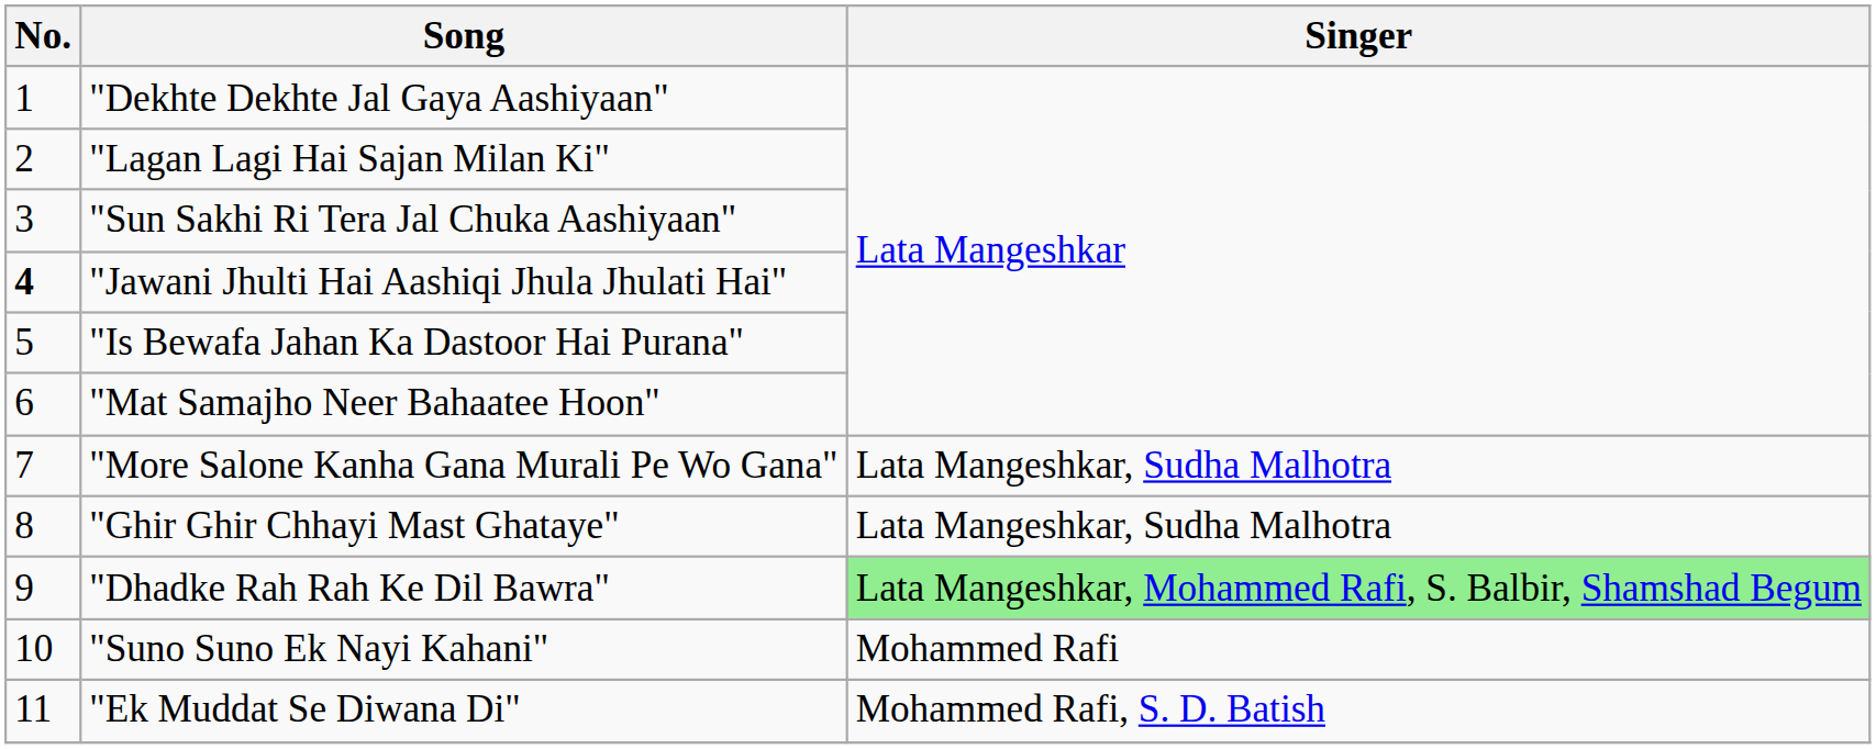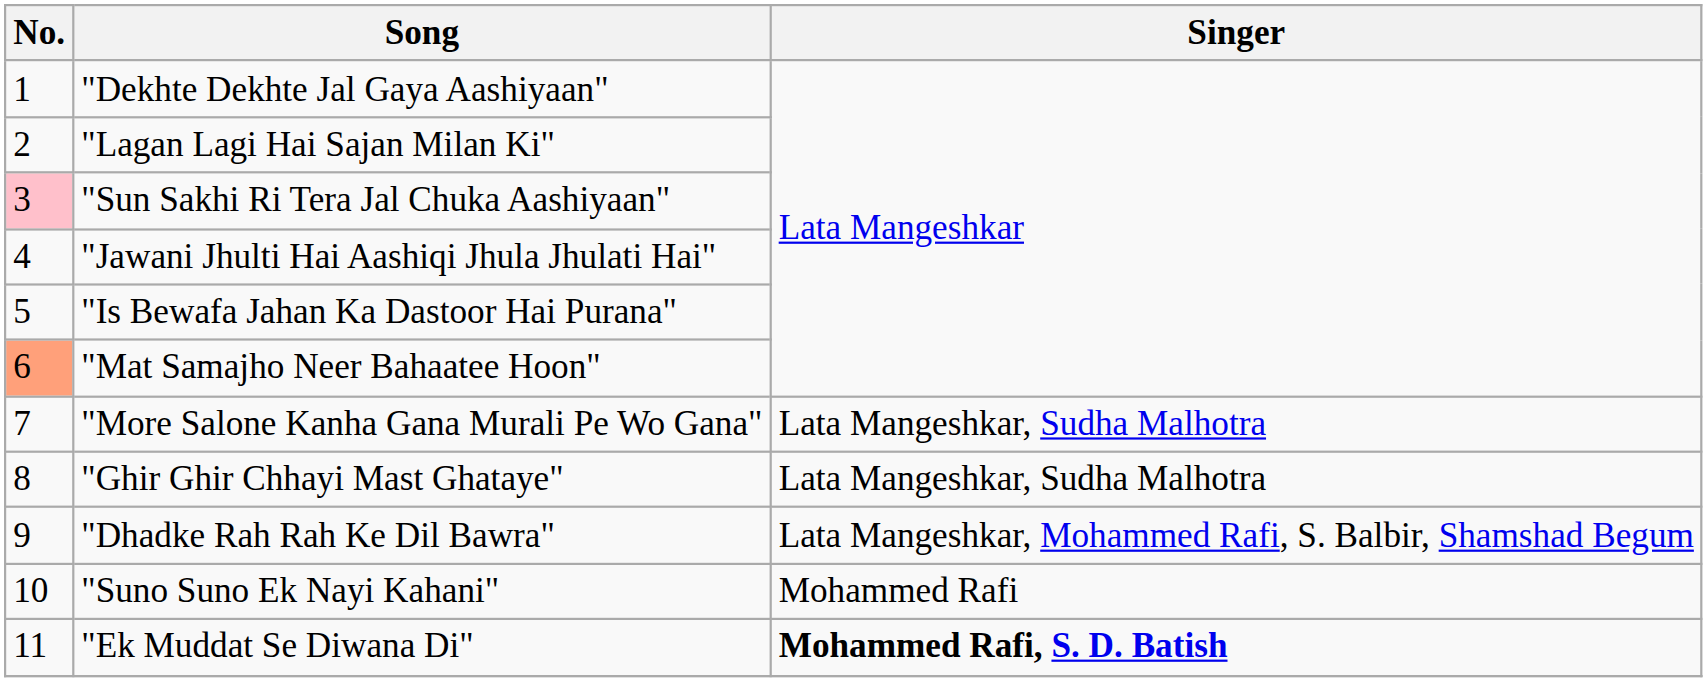"Sun Sakhi Ri Tera Jal Chuka Aashiyaan" | No.: no background -> pink background
"Jawani Jhulti Hai Aashiqi Jhula Jhulati Hai" | No.: bold -> normal
"Mat Samajho Neer Bahaatee Hoon" | No.: no background -> lightsalmon background
"Dhadke Rah Rah Ke Dil Bawra" | Singer: lightgreen background -> no background
"Ek Muddat Se Diwana Di" | Singer: normal -> bold
